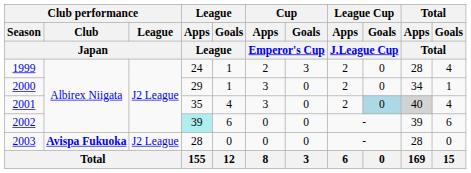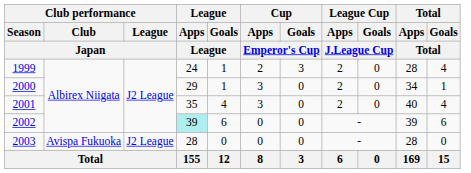2001 | League Cup / Goals / J.League Cup: lightblue background -> no background
2001 | Total / Apps / Total: lightgrey background -> no background
2003 | Club performance / Club / Japan: bold -> normal
